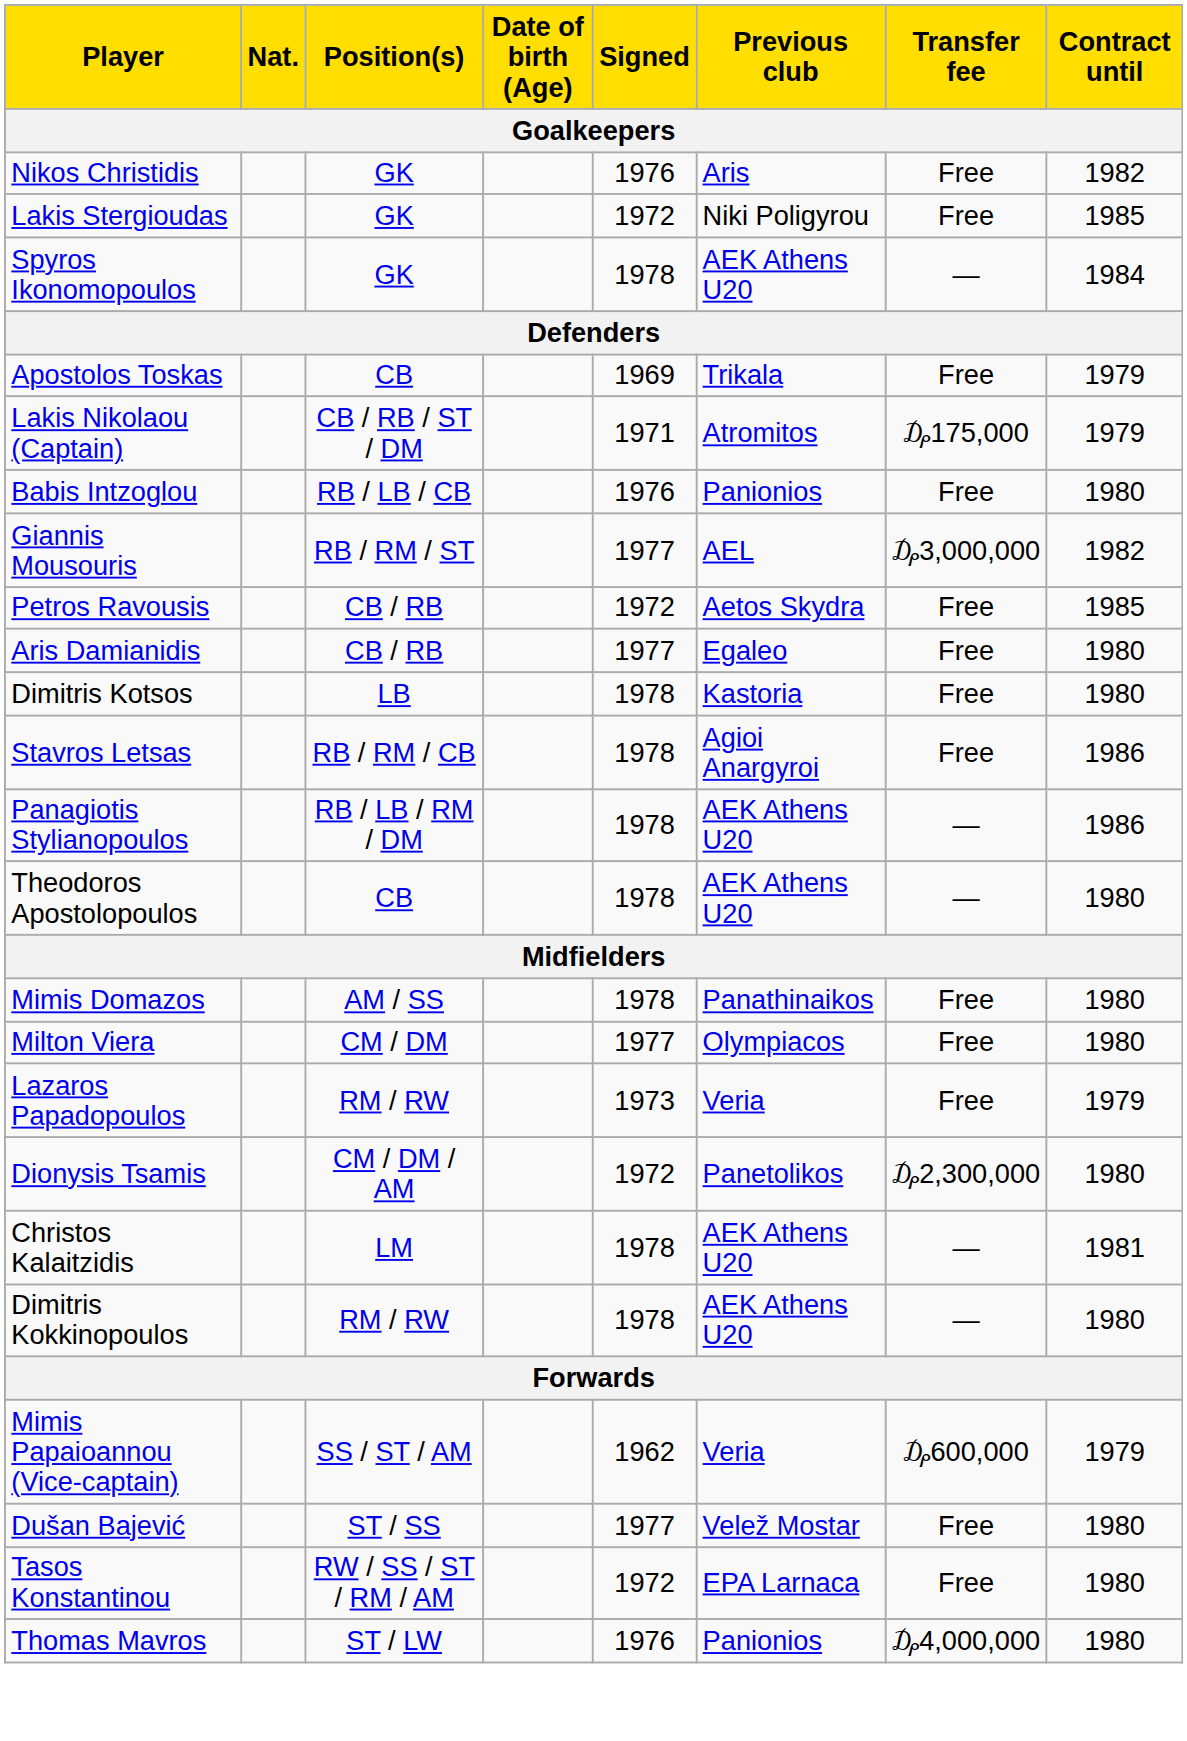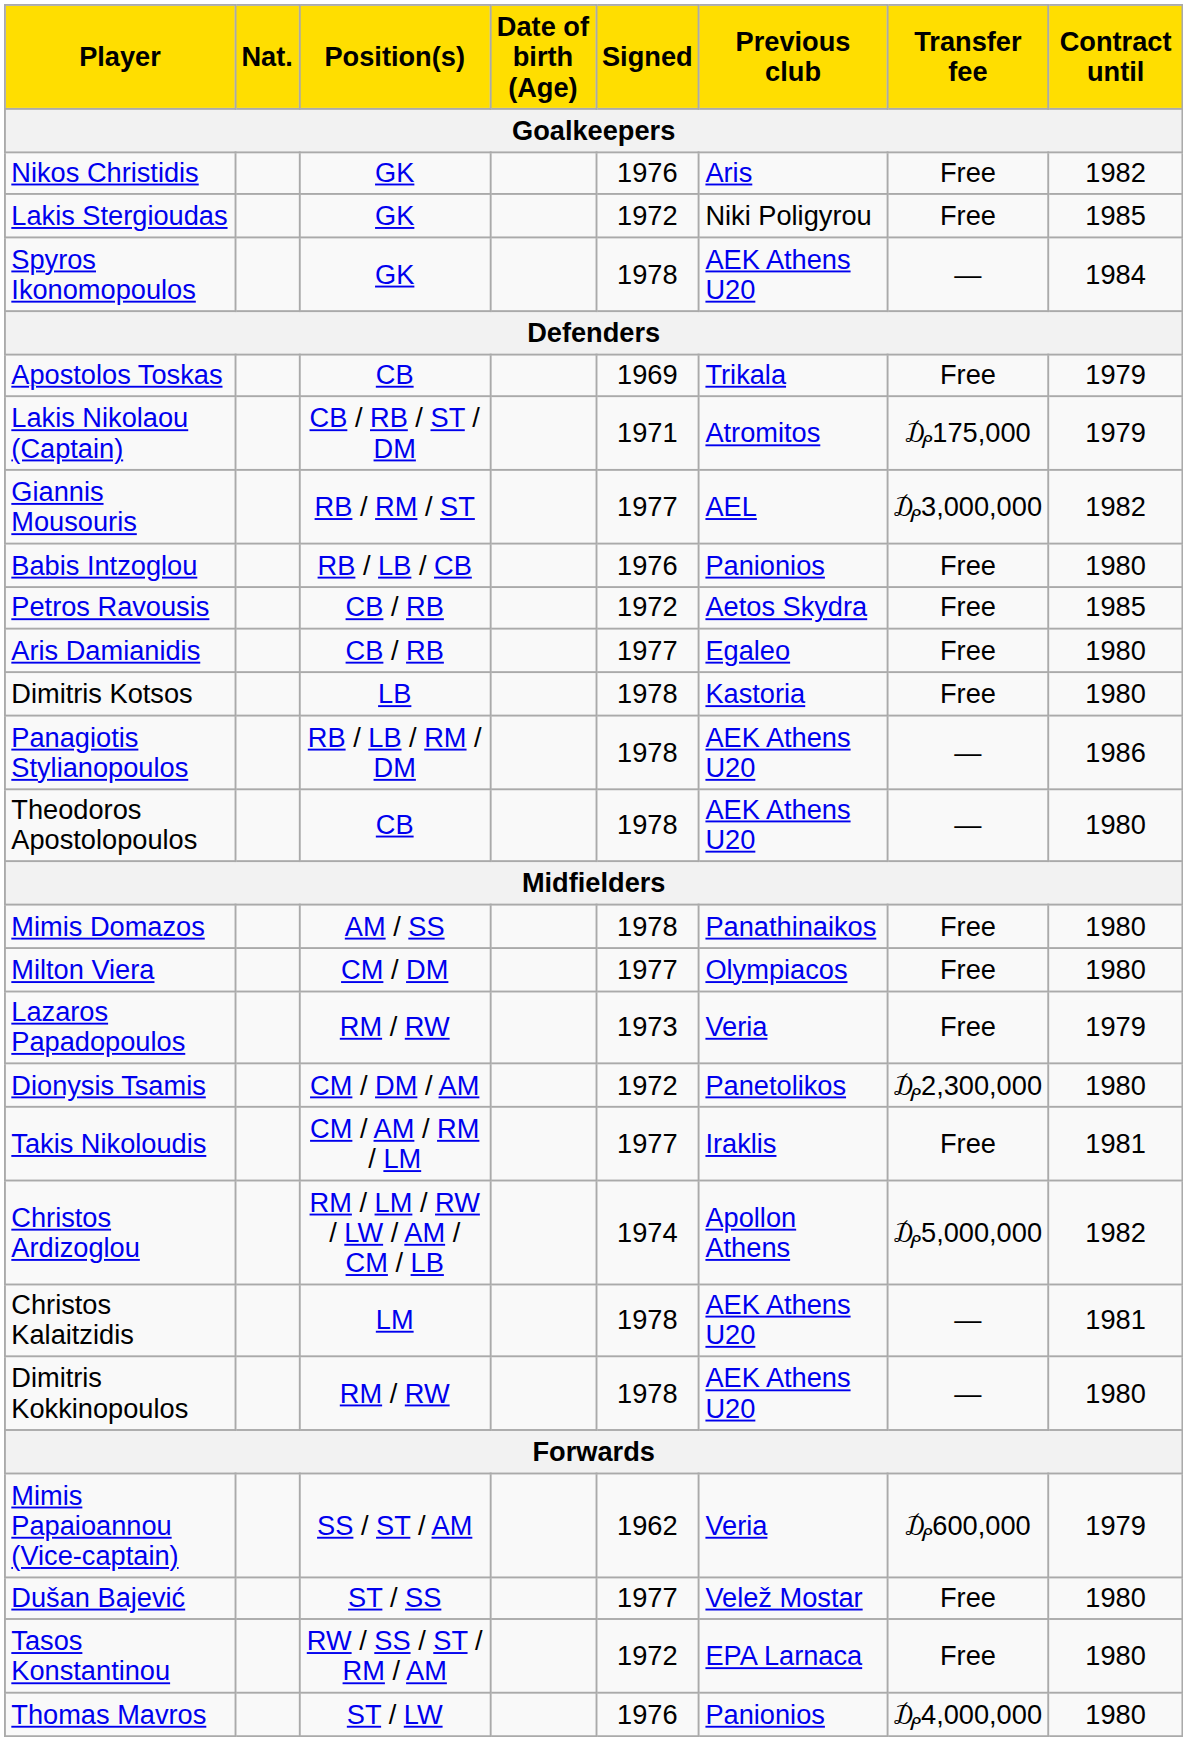rows swapped: Babis Intzoglou <-> Giannis Mousouris
- row: Stavros Letsas | RB / RM / CB | 1978 | Agioi Anargyroi | Free | 1986
+ row: Takis Nikoloudis | CM / AM / RM / LM | 1977 | Iraklis | Free | 1981
+ row: Christos Ardizoglou | RM / LM / RW / LW / AM / CM / LB | 1974 | Apollon Athens | ₯5,000,000 | 1982
